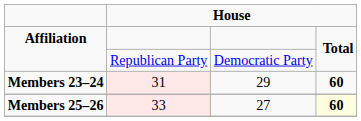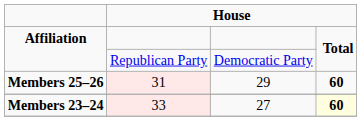31 | column 1: Members 23–24 -> Members 25–26
33 | column 1: Members 25–26 -> Members 23–24
